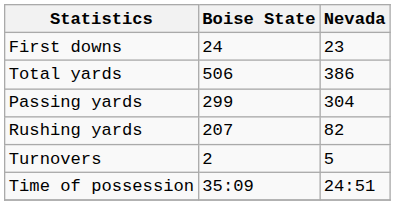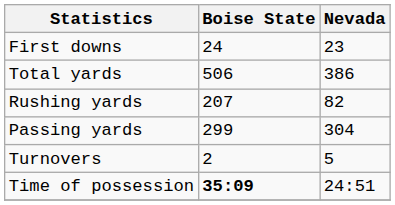rows swapped: Rushing yards <-> Passing yards
Time of possession | Boise State: normal -> bold
